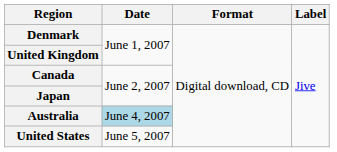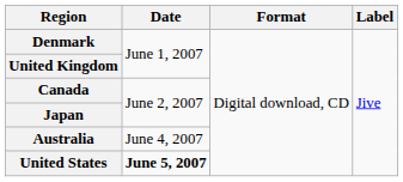Australia | Date: lightblue background -> no background
United States | Date: normal -> bold
